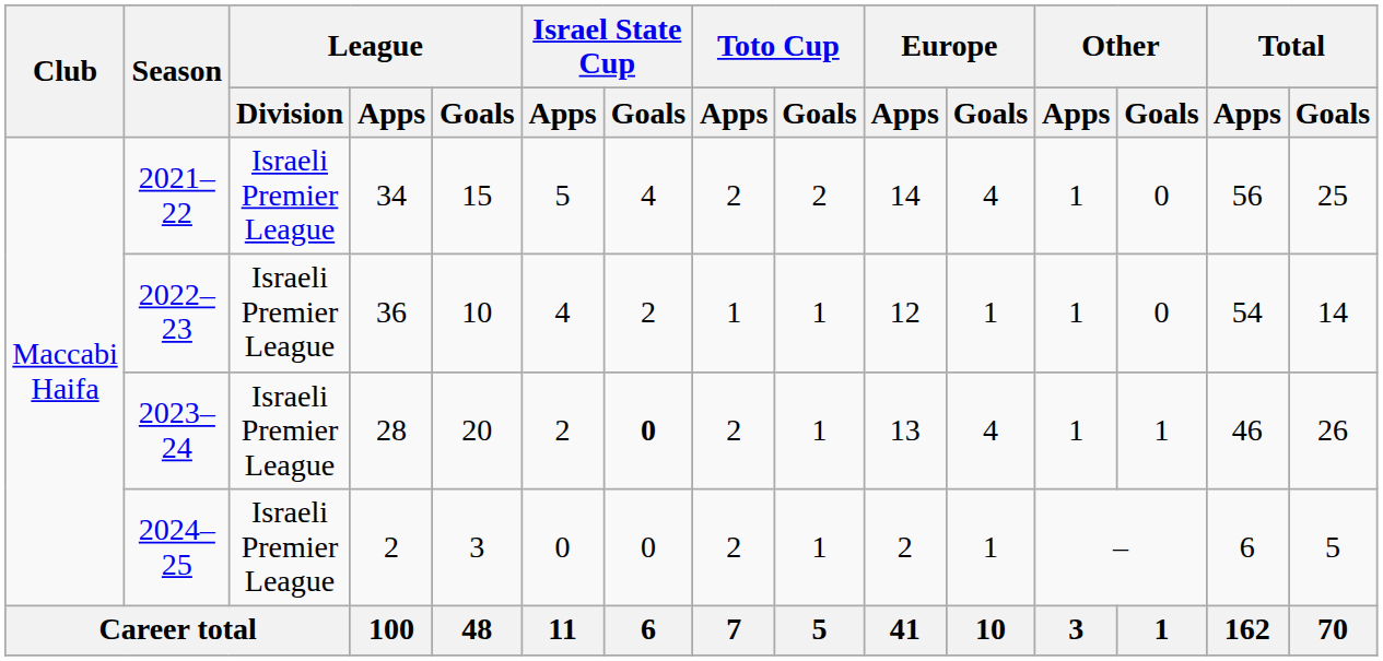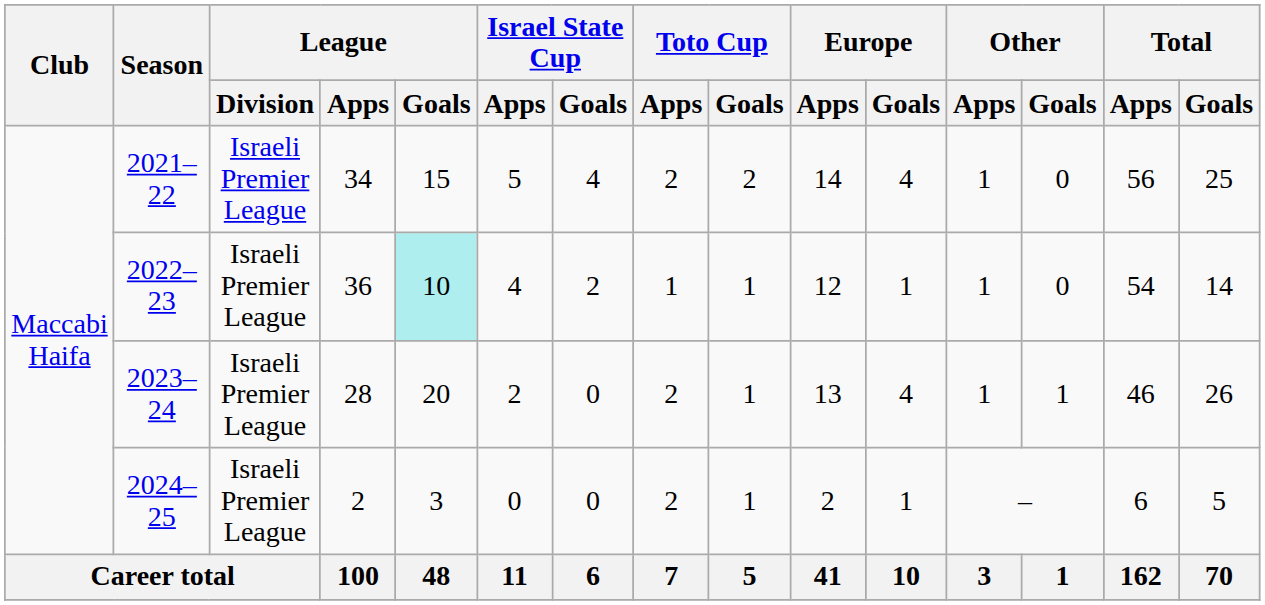2022–23 | League / Goals: no background -> paleturquoise background
2023–24 | Israel State Cup / Goals: bold -> normal
